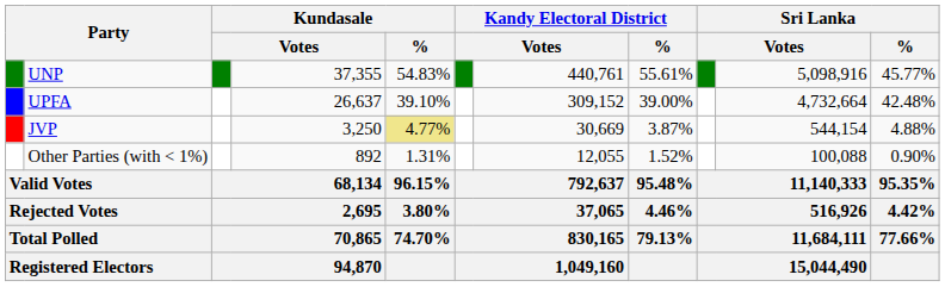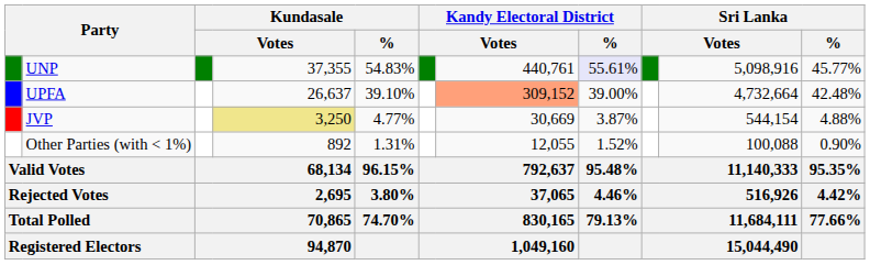UNP | Kandy Electoral District / %: no background -> lavender background
UPFA | column 7: no background -> lightsalmon background
JVP | column 4: no background -> khaki background
JVP | Kundasale / %: khaki background -> no background
